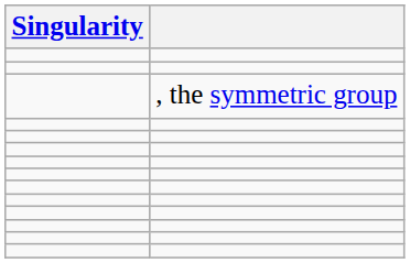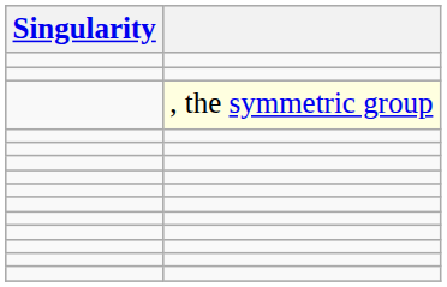row 4 | column 2: no background -> lightyellow background
